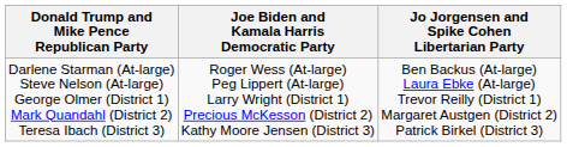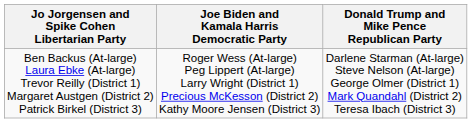columns swapped: Donald Trump and Mike Pence Republican Party <-> Jo Jorgensen and Spike Cohen Libertarian Party
